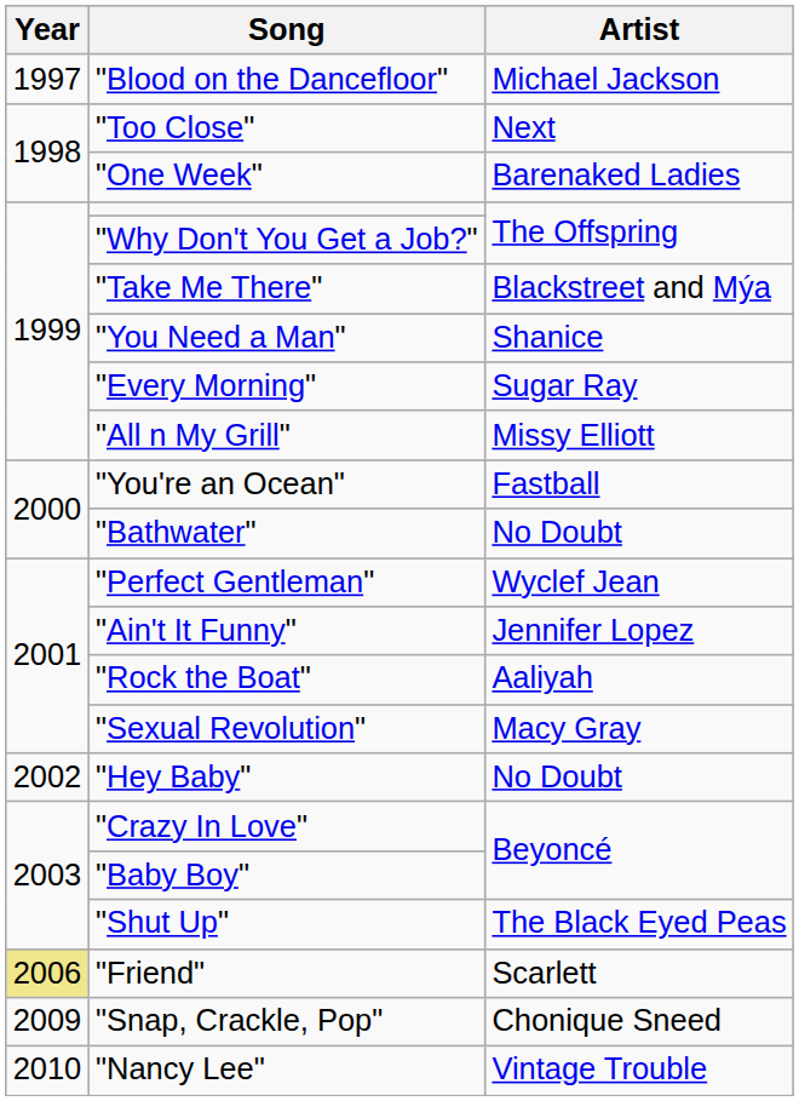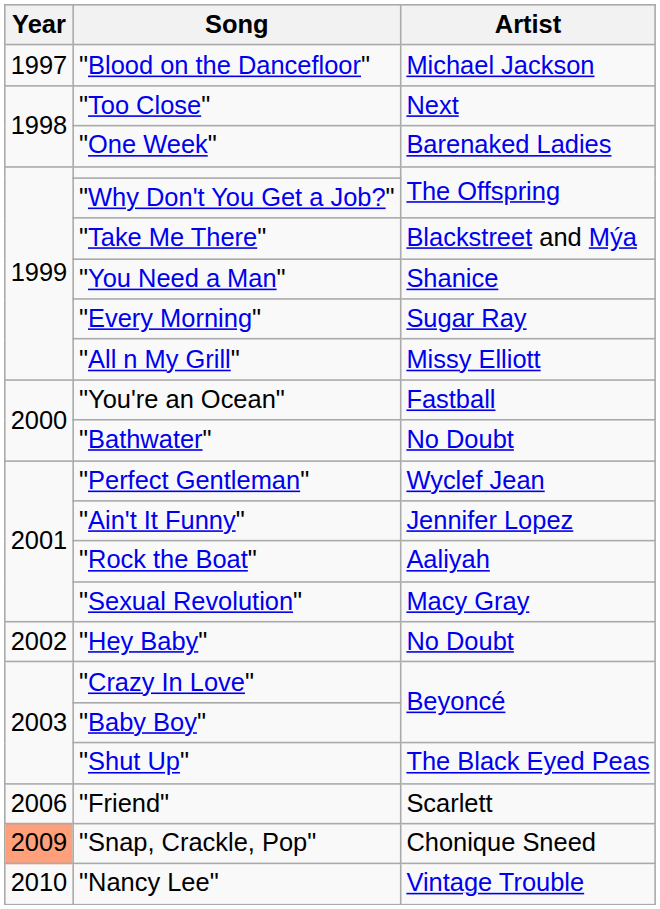"Friend" | Year: khaki background -> no background
"Snap, Crackle, Pop" | Year: no background -> lightsalmon background
